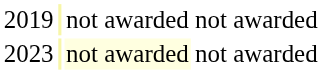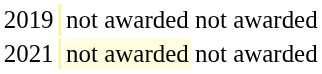row 2 | column 1: 2023 -> 2021
